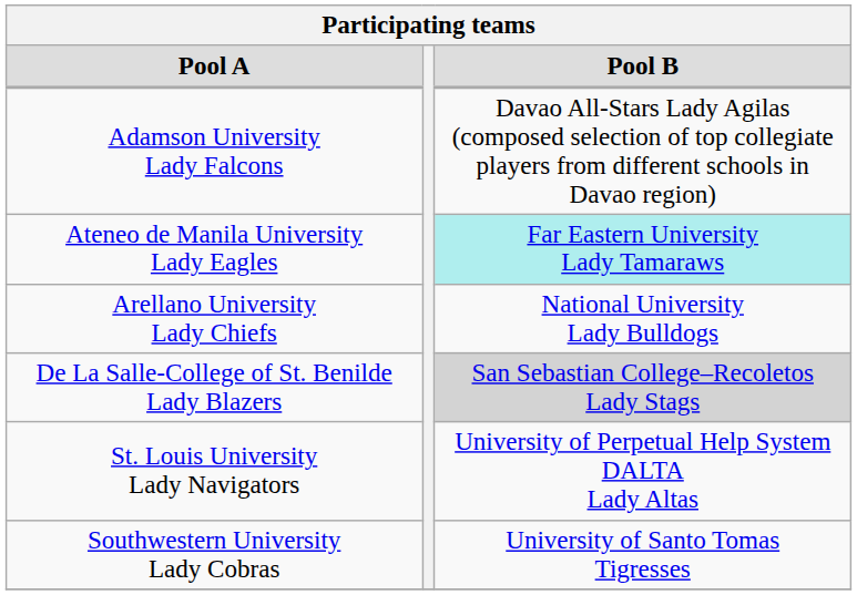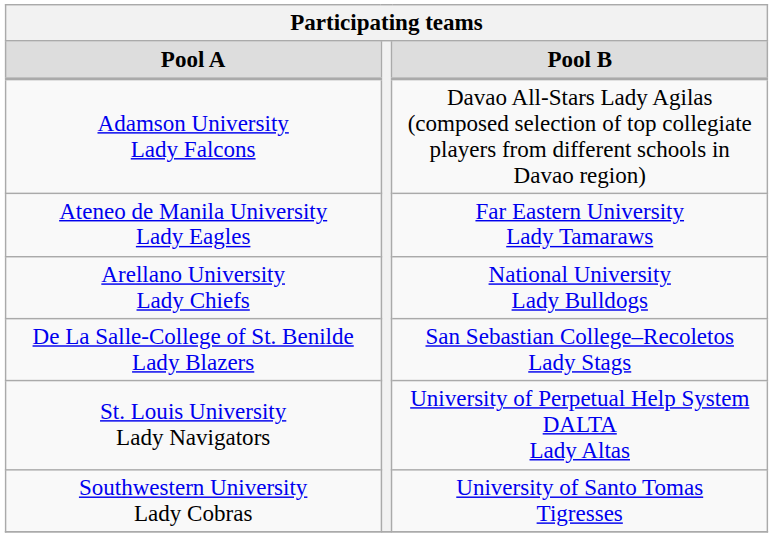Ateneo de Manila University Lady Eagles | Pool B: paleturquoise background -> no background
De La Salle-College of St. Benilde Lady Blazers | Pool B: lightgrey background -> no background
